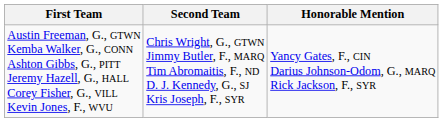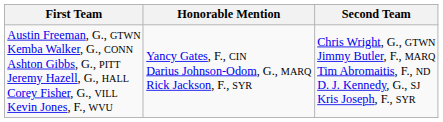columns swapped: Second Team <-> Honorable Mention
